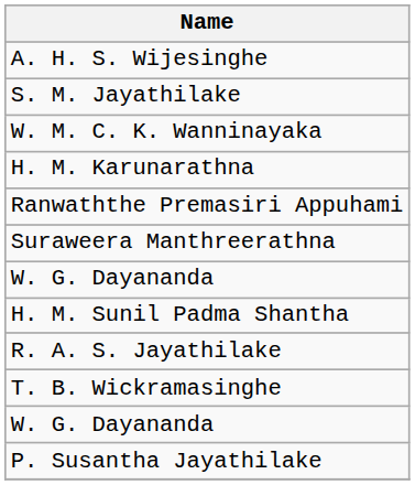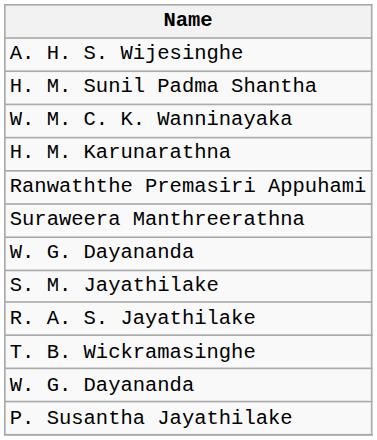row 3 | column 1: S. M. Jayathilake -> H. M. Sunil Padma Shantha
row 9 | column 1: H. M. Sunil Padma Shantha -> S. M. Jayathilake
